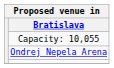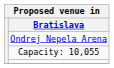row 3 | Bratislava: Capacity: 10,055 -> Ondrej Nepela Arena
row 4 | Bratislava: Ondrej Nepela Arena -> Capacity: 10,055
